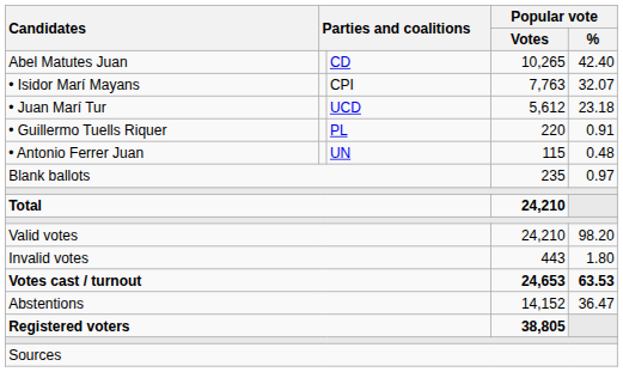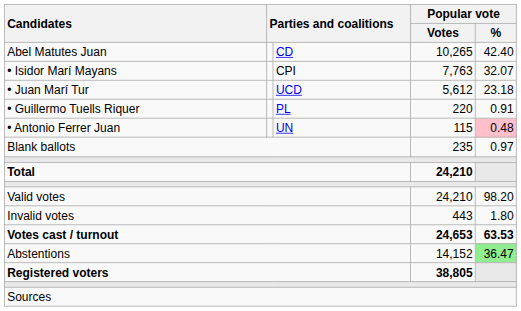• Antonio Ferrer Juan | Popular vote / %: no background -> pink background
Abstentions | Popular vote / %: no background -> lightgreen background
